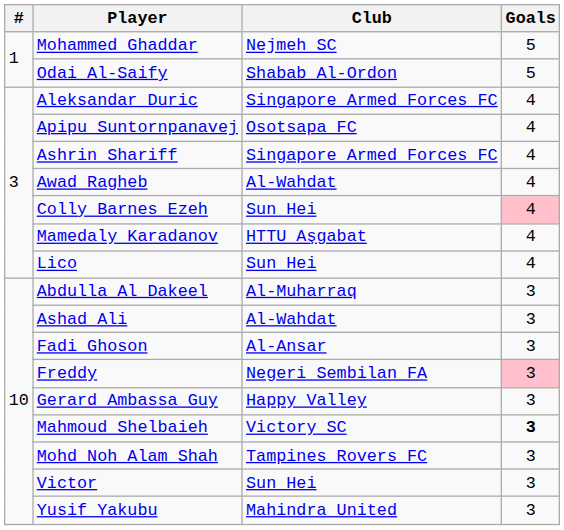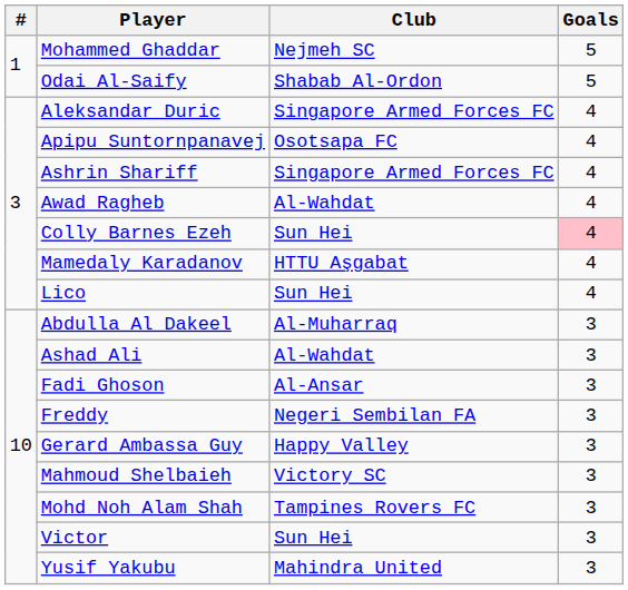Freddy | Goals: pink background -> no background
Mahmoud Shelbaieh | Goals: bold -> normal
